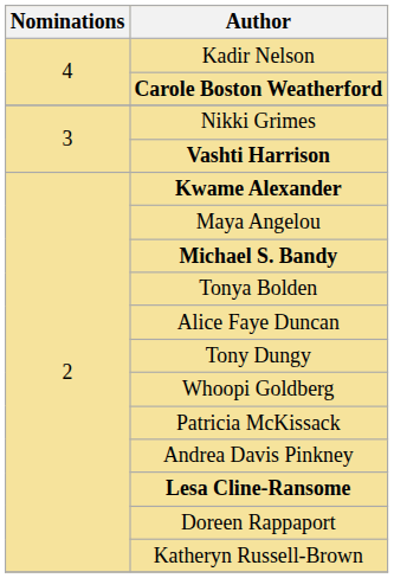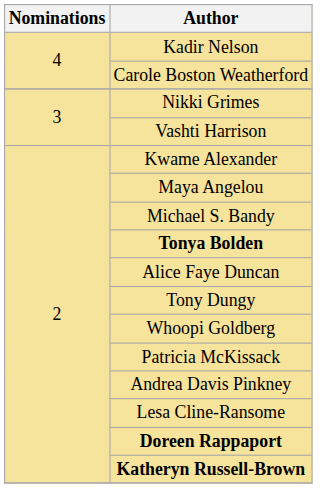Carole Boston Weatherford | Author: bold -> normal
Vashti Harrison | Author: bold -> normal
Kwame Alexander | Author: bold -> normal
Michael S. Bandy | Author: bold -> normal
Tonya Bolden | Author: normal -> bold
Lesa Cline-Ransome | Author: bold -> normal
Doreen Rappaport | Author: normal -> bold
Katheryn Russell-Brown | Author: normal -> bold
